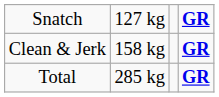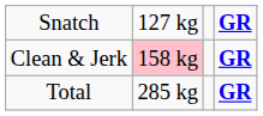Clean & Jerk | column 2: no background -> pink background
